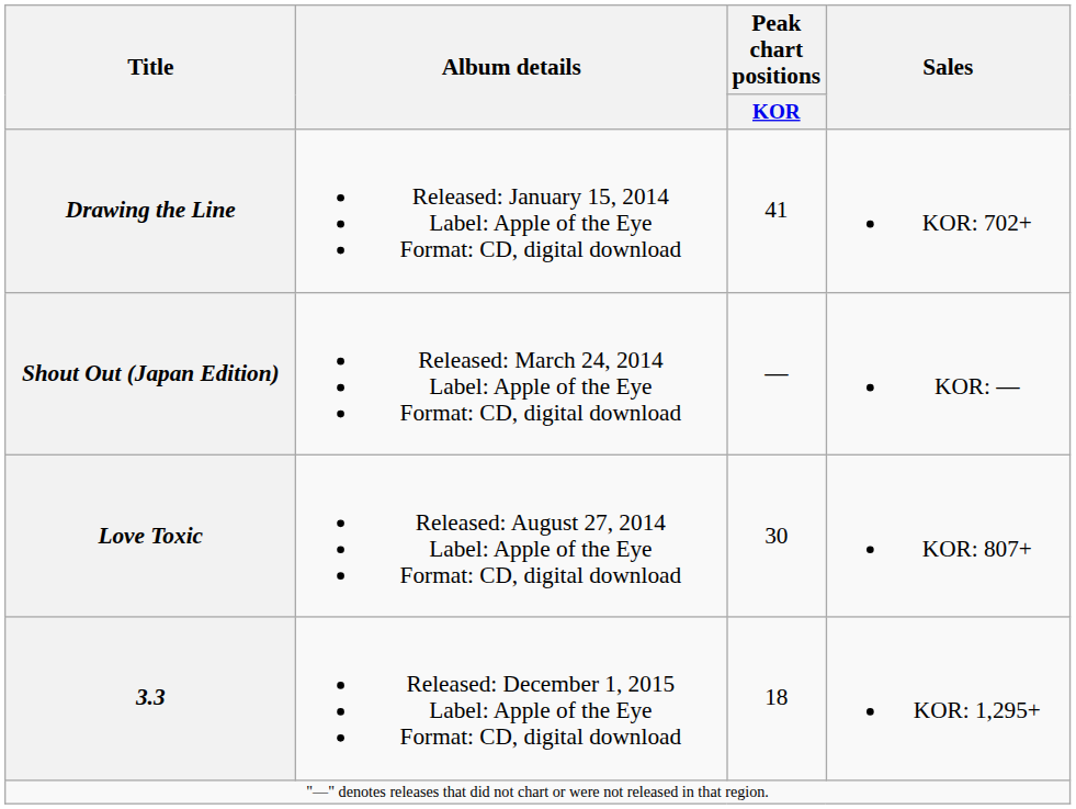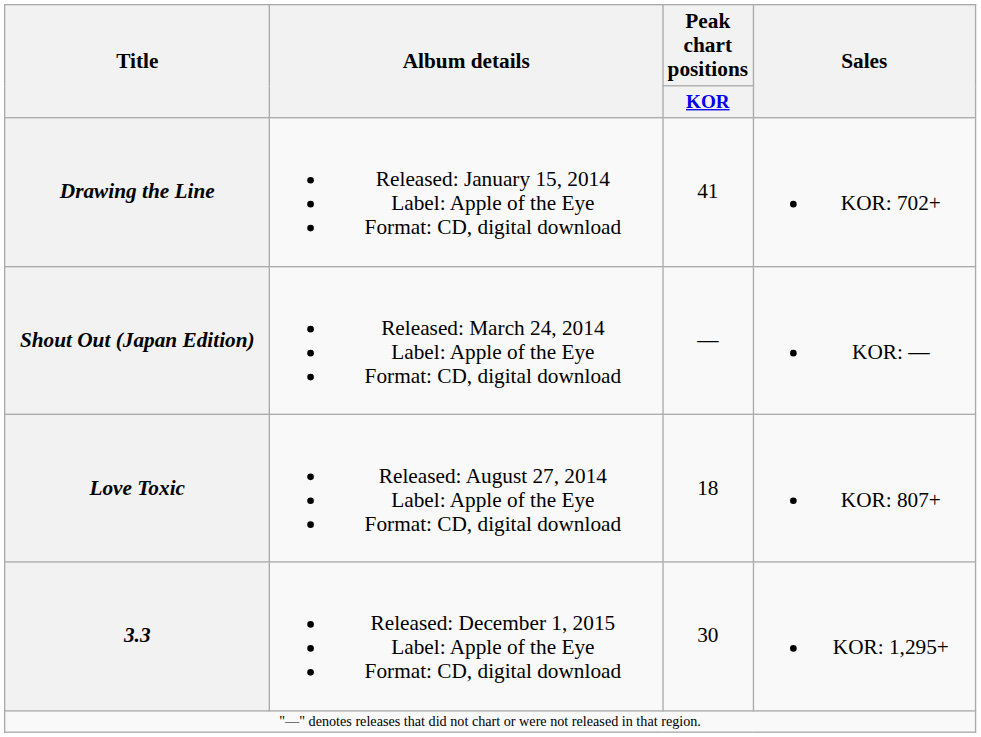Love Toxic | Peak chart positions / KOR: 30 -> 18
3.3 | Peak chart positions / KOR: 18 -> 30
